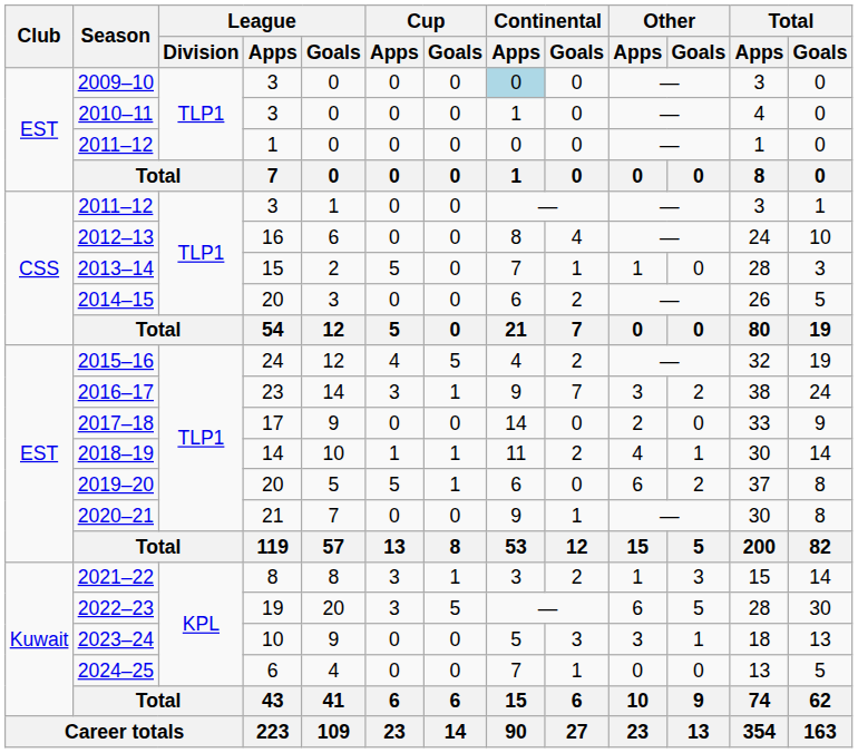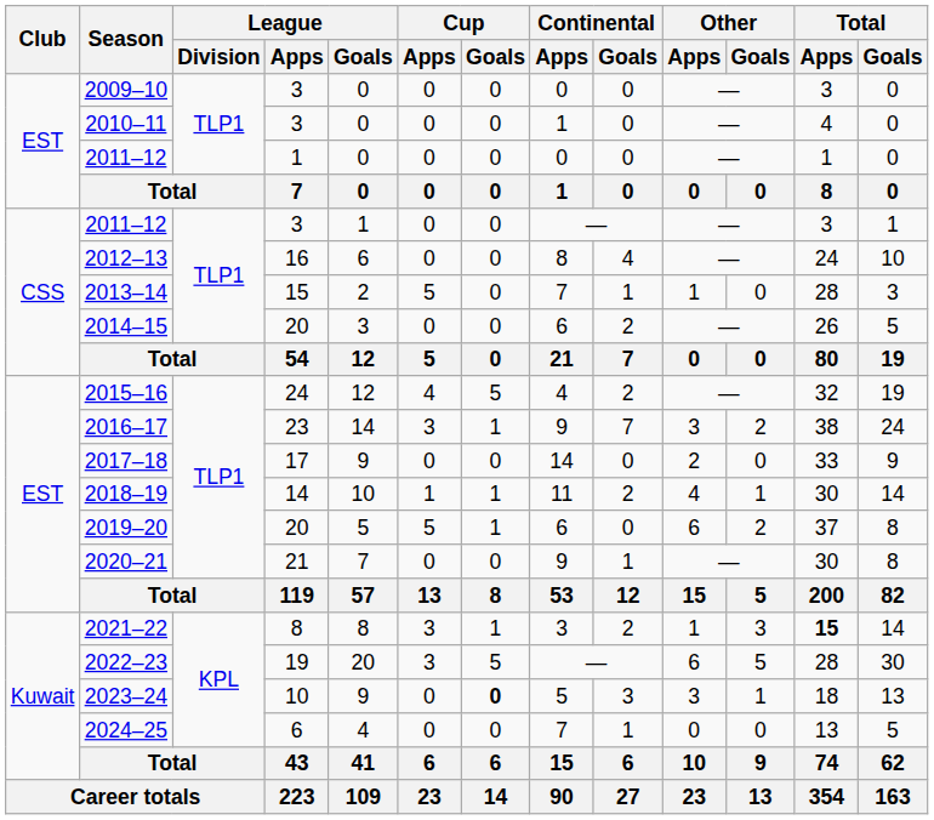2009–10 | Continental / Apps: lightblue background -> no background
2021–22 | Total / Apps: normal -> bold
2023–24 | Cup / Goals: normal -> bold
